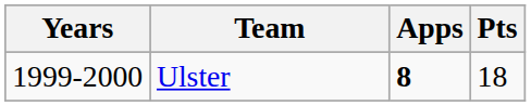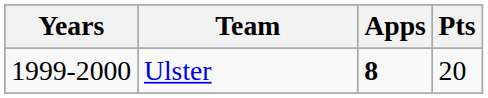Ulster | Pts: 18 -> 20
